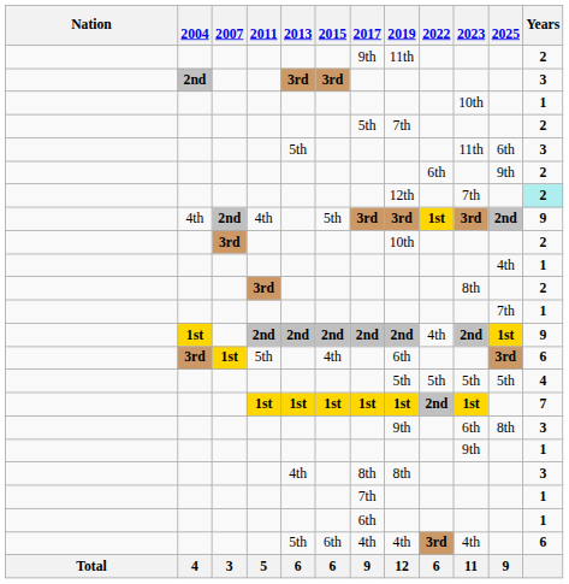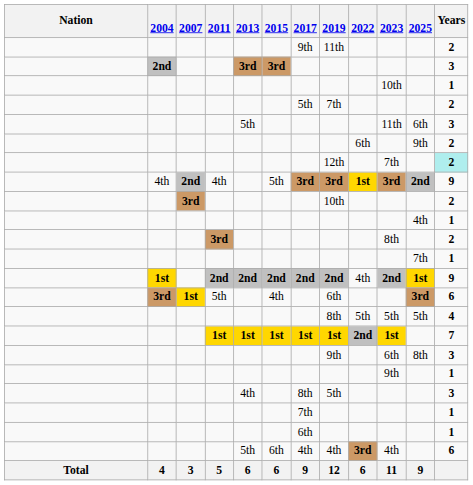row 16 | 2019: 5th -> 8th
row 20 | 2019: 8th -> 5th
